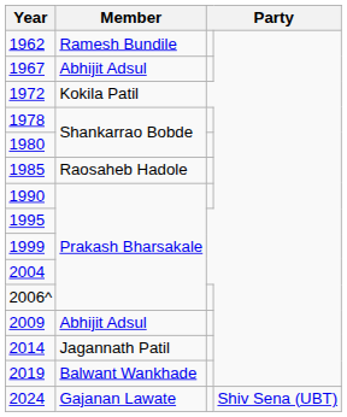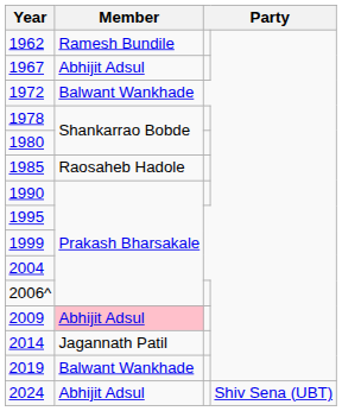1972 | Member: Kokila Patil -> Balwant Wankhade
2009 | Member: no background -> pink background
2024 | Member: Gajanan Lawate -> Abhijit Adsul
